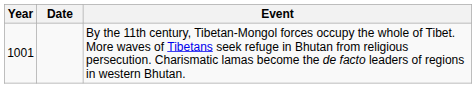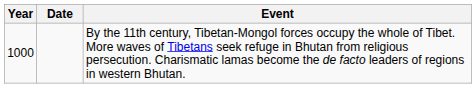row 2 | Year: 1001 -> 1000
